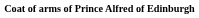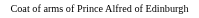row 1 | column 1: bold -> normal
